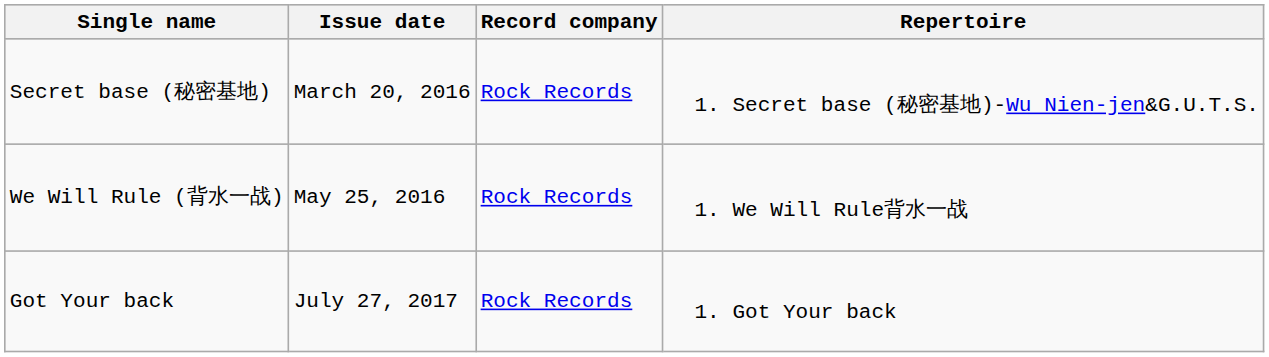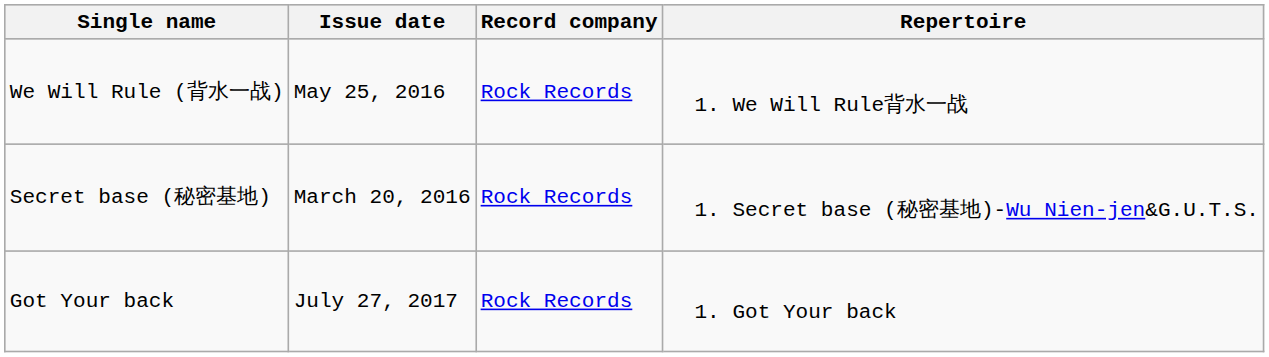rows swapped: Secret base (秘密基地) <-> We Will Rule (背水一战)
